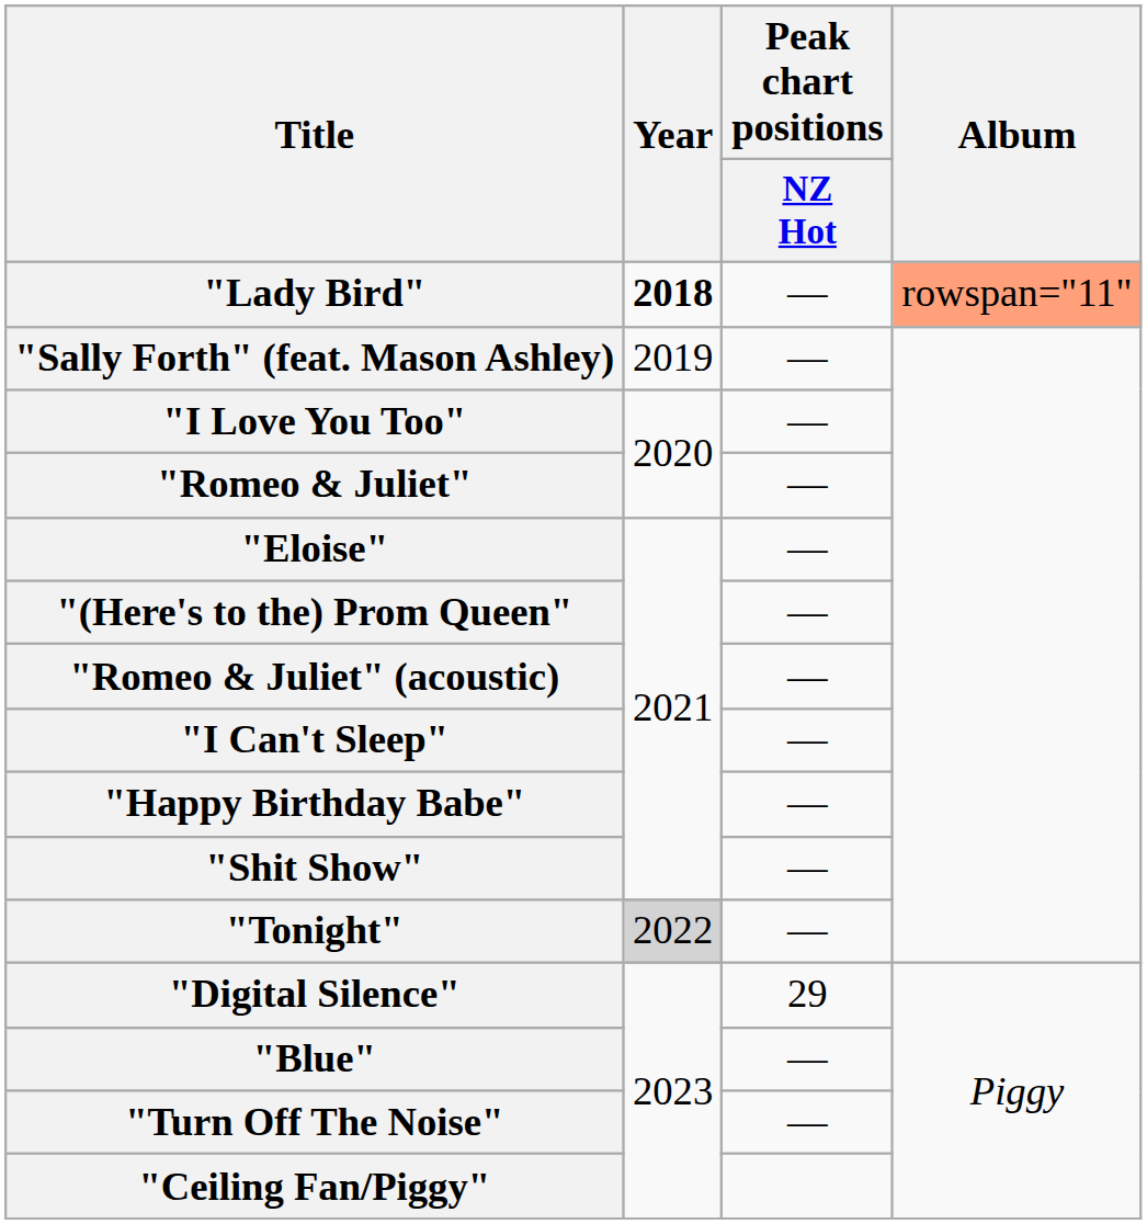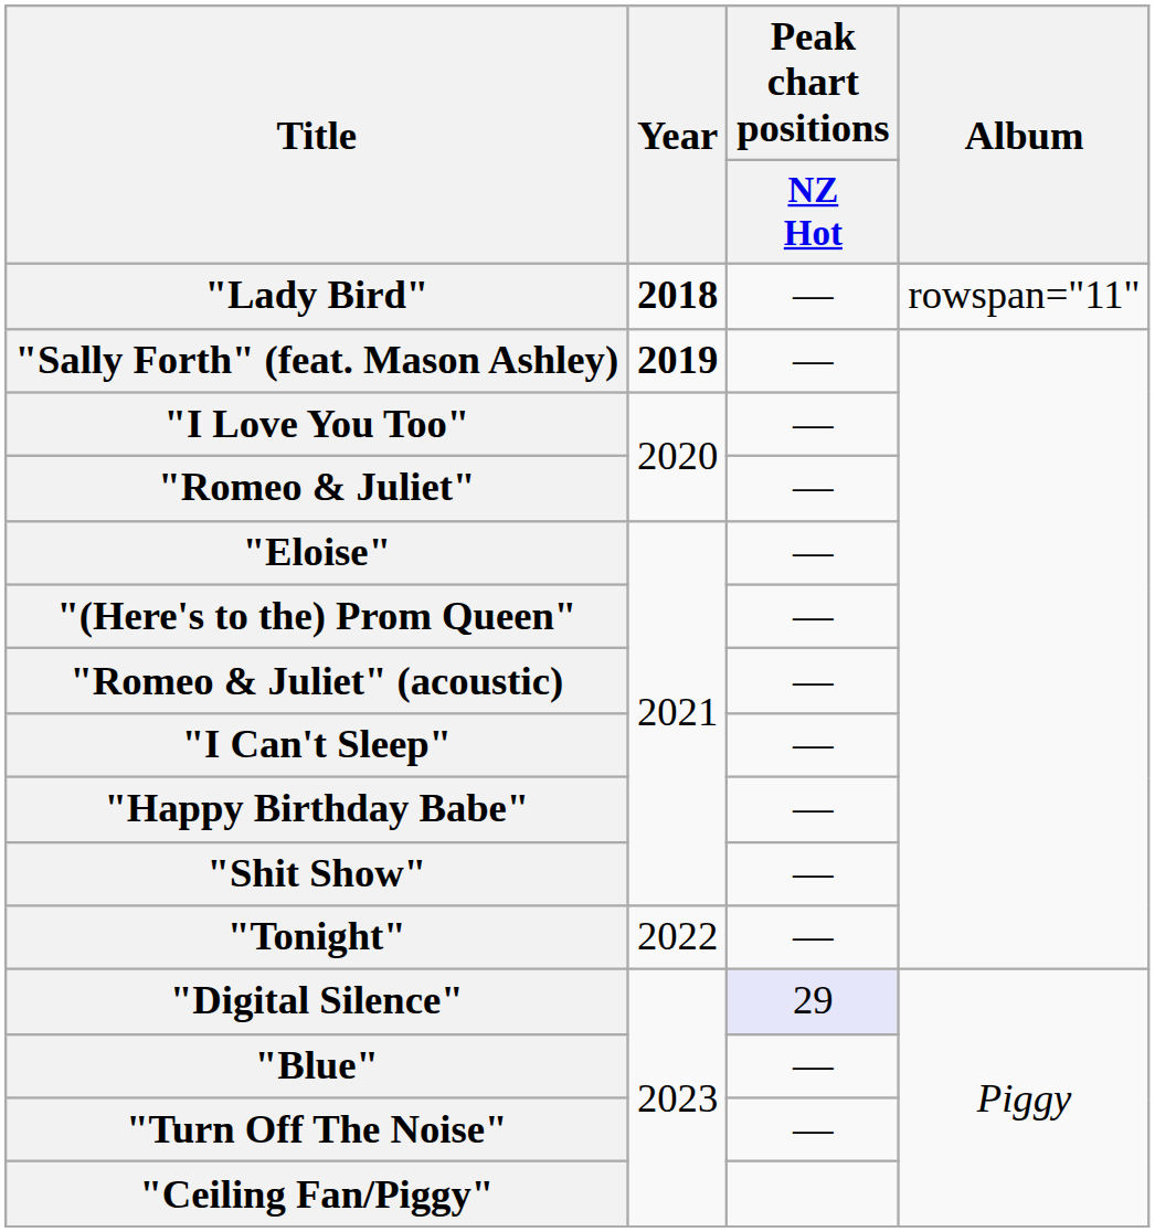"Lady Bird" | Album: lightsalmon background -> no background
"Sally Forth" (feat. Mason Ashley) | Year: normal -> bold
"Tonight" | Year: lightgrey background -> no background
"Digital Silence" | Peak chart positions / NZ Hot: no background -> lavender background
